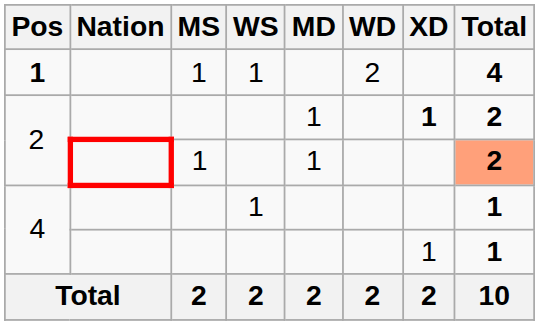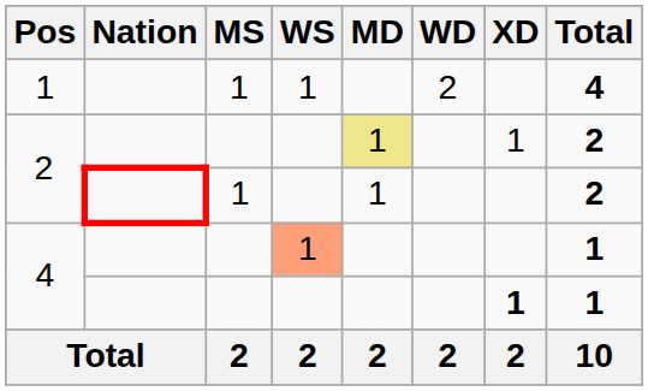row 2 | Pos: bold -> normal
row 3 | MD: no background -> khaki background
row 3 | XD: bold -> normal
row 4 | Total: lightsalmon background -> no background
row 5 | WS: no background -> lightsalmon background
row 6 | XD: normal -> bold
